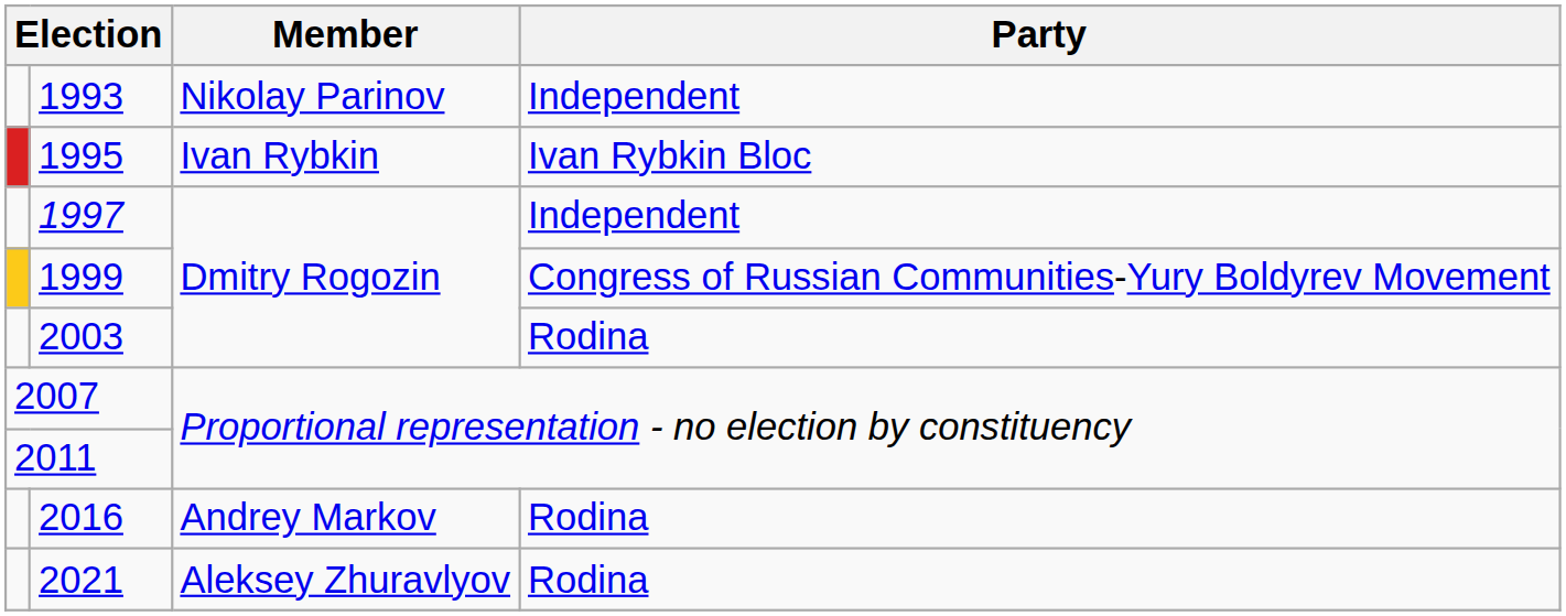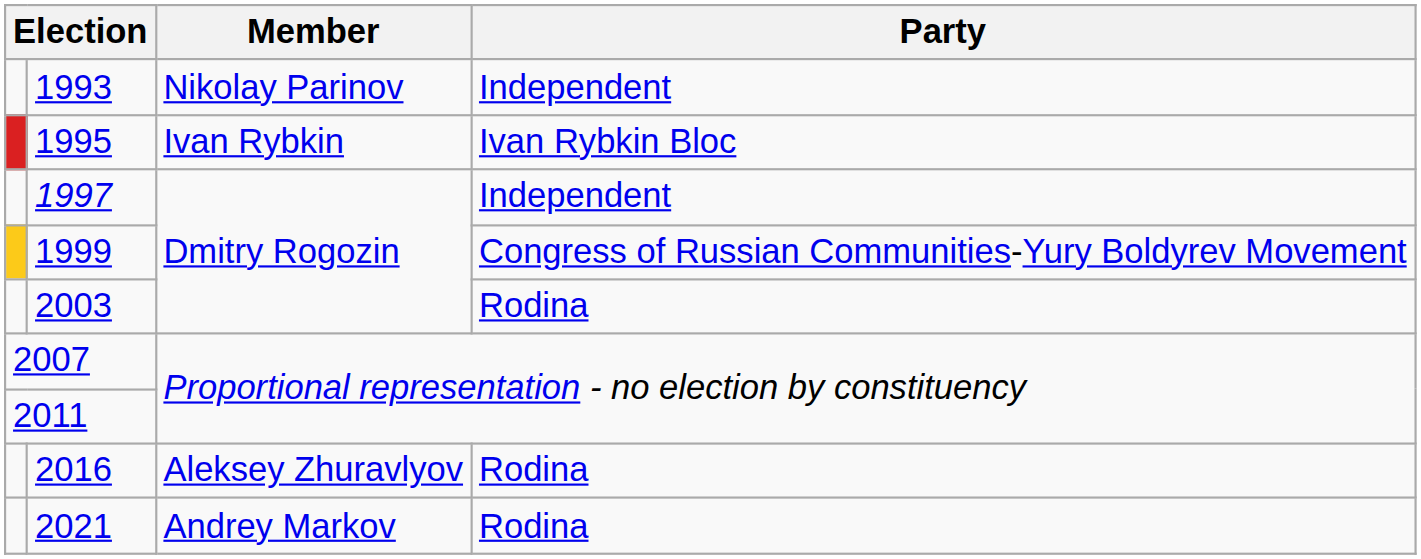2016 | Member: Andrey Markov -> Aleksey Zhuravlyov
2021 | Member: Aleksey Zhuravlyov -> Andrey Markov
